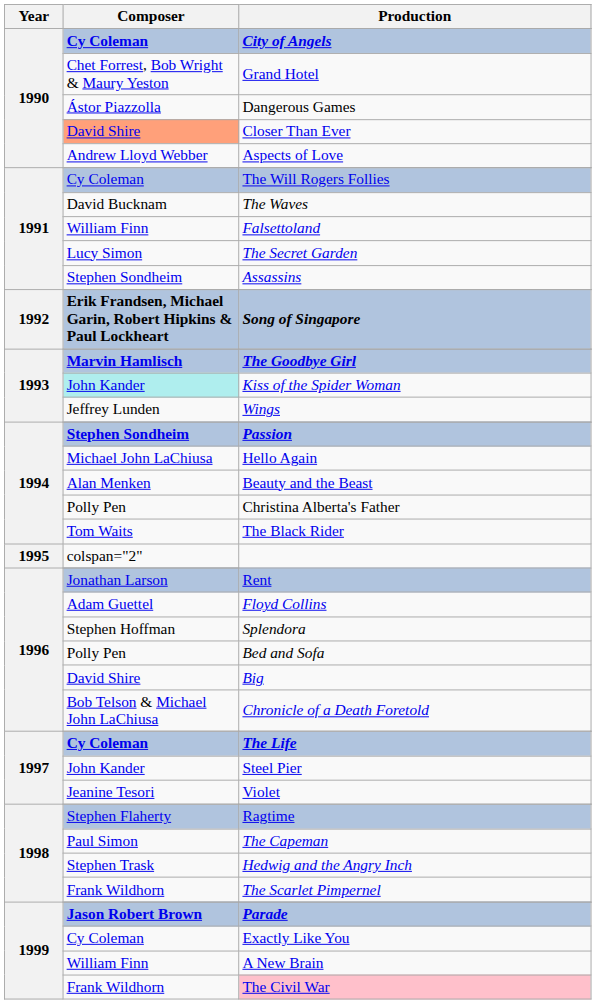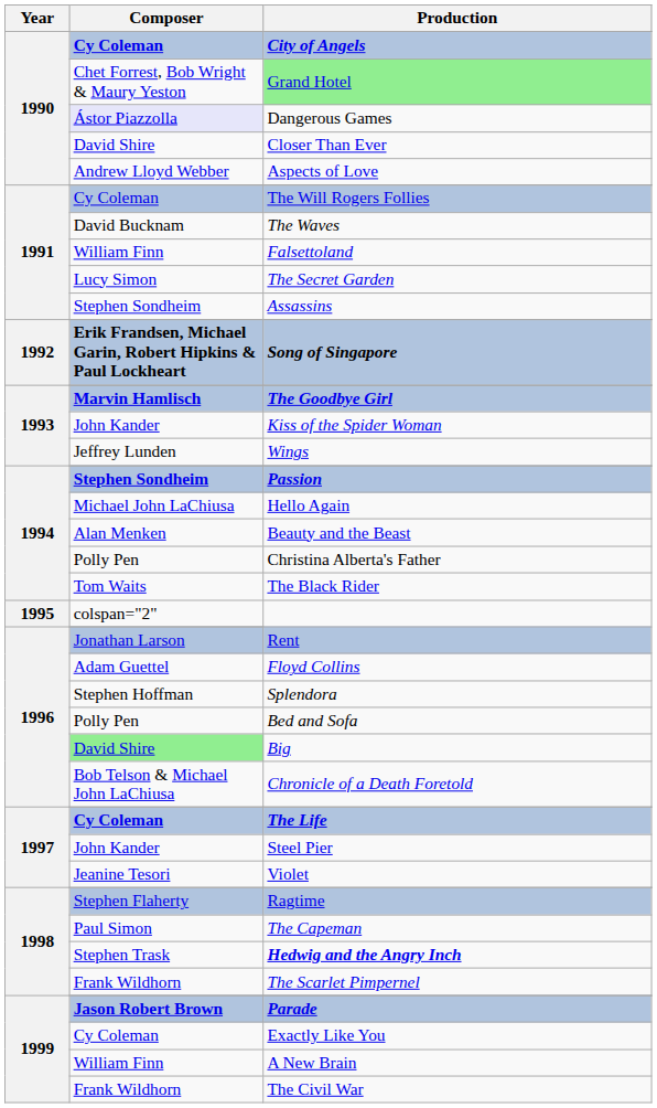Grand Hotel | Production: no background -> lightgreen background
Dangerous Games | Composer: no background -> lavender background
Closer Than Ever | Composer: lightsalmon background -> no background
Kiss of the Spider Woman | Composer: paleturquoise background -> no background
Big | Composer: no background -> lightgreen background
Hedwig and the Angry Inch | Production: normal -> bold
The Civil War | Production: pink background -> no background
